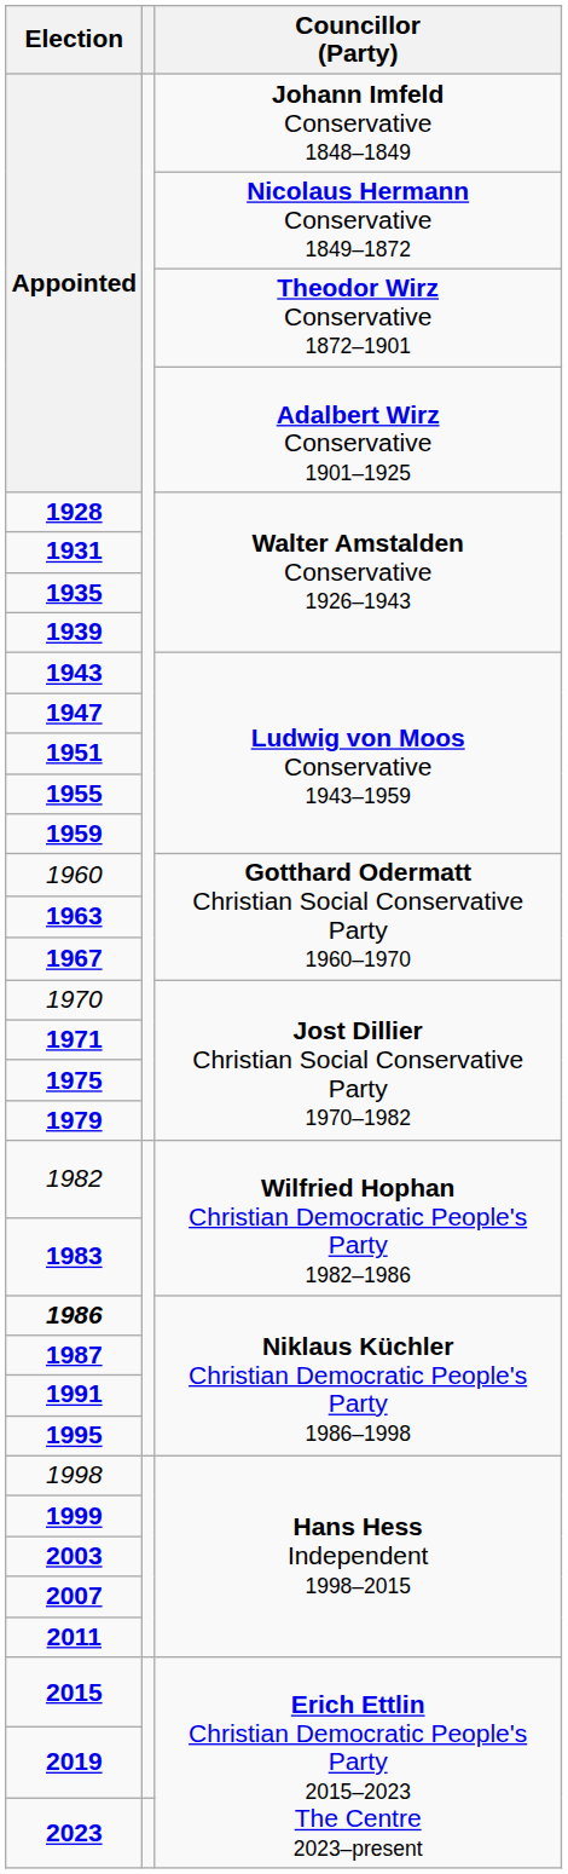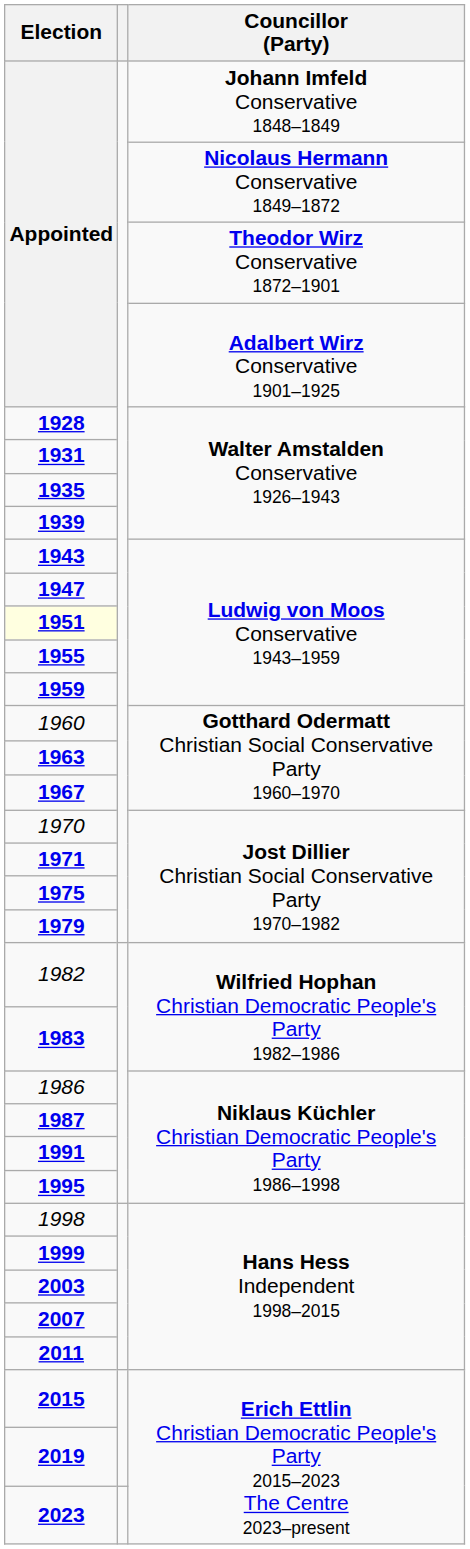1951 | Election: no background -> lightyellow background
1986 | Election: bold -> normal
